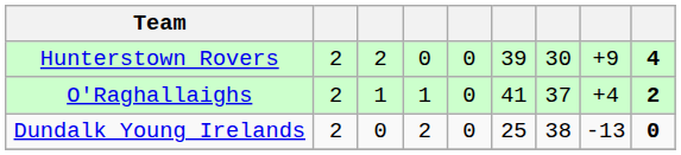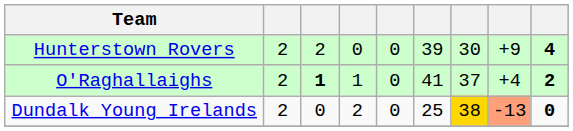O'Raghallaighs | column 3: normal -> bold
Dundalk Young Irelands | column 7: no background -> gold background
Dundalk Young Irelands | column 8: no background -> lightsalmon background
